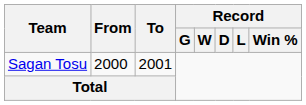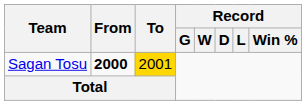Sagan Tosu | From: normal -> bold
Sagan Tosu | To: no background -> gold background
